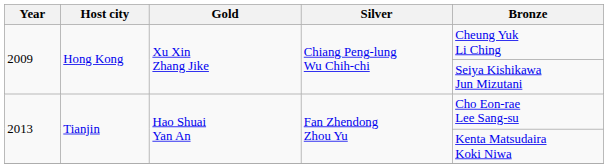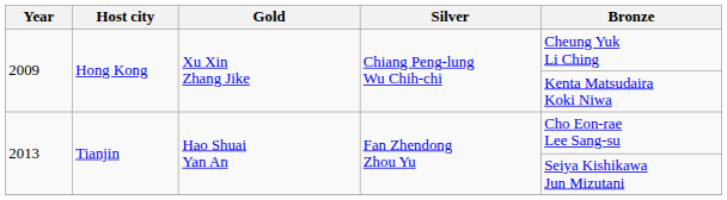row 3 | Bronze: Seiya Kishikawa Jun Mizutani -> Kenta Matsudaira Koki Niwa
row 5 | Bronze: Kenta Matsudaira Koki Niwa -> Seiya Kishikawa Jun Mizutani
